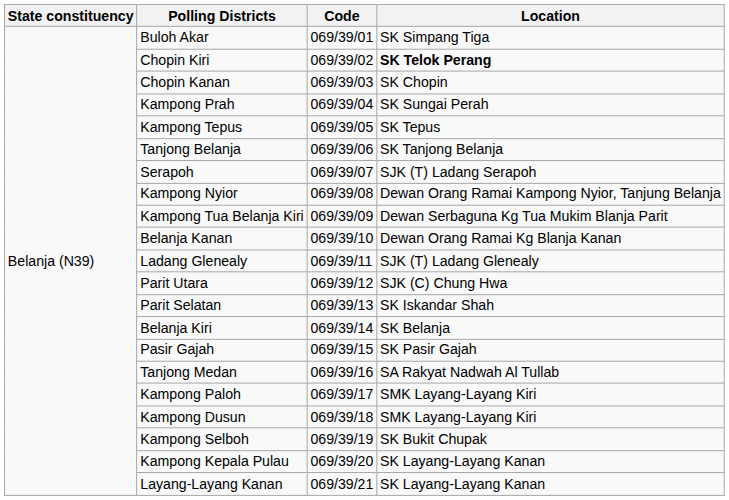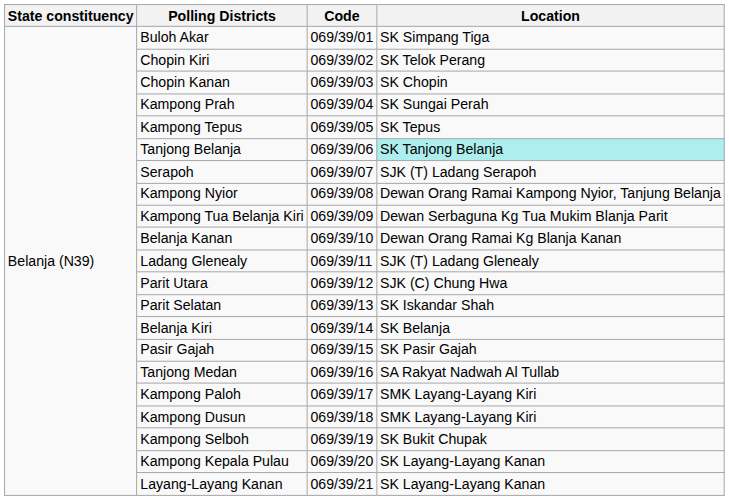Chopin Kiri | Location: bold -> normal
Tanjong Belanja | Location: no background -> paleturquoise background
